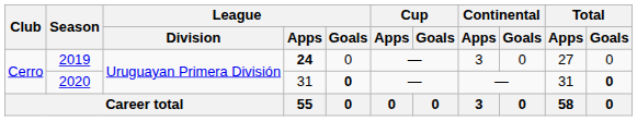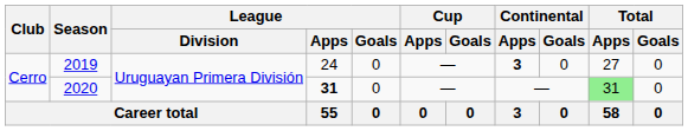2019 | League / Apps: bold -> normal
2019 | Continental / Apps: normal -> bold
2020 | League / Apps: normal -> bold
2020 | League / Goals: bold -> normal
2020 | Total / Apps: no background -> lightgreen background
2020 | Total / Goals: bold -> normal
